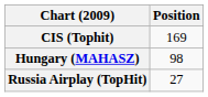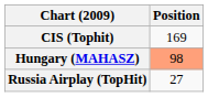Hungary (MAHASZ) | Position: no background -> lightsalmon background
